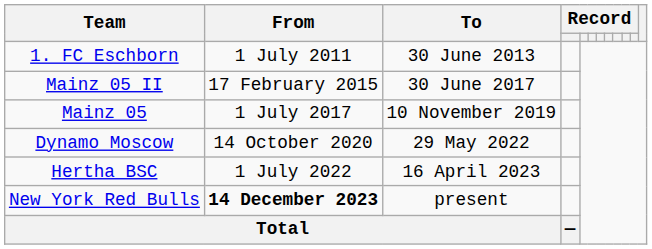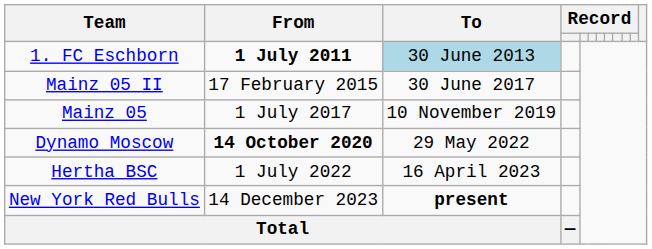1. FC Eschborn | From: normal -> bold
1. FC Eschborn | To: no background -> lightblue background
Dynamo Moscow | From: normal -> bold
New York Red Bulls | From: bold -> normal
New York Red Bulls | To: normal -> bold
